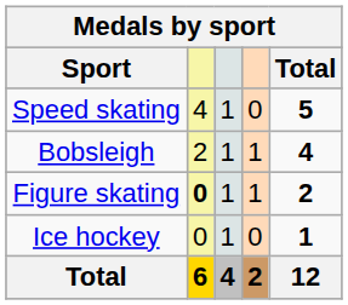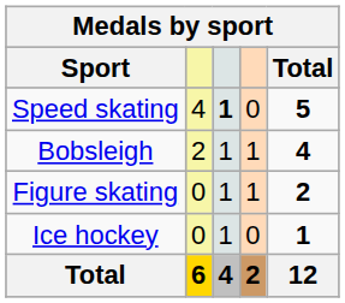Speed skating | column 3: normal -> bold
Figure skating | column 2: bold -> normal
